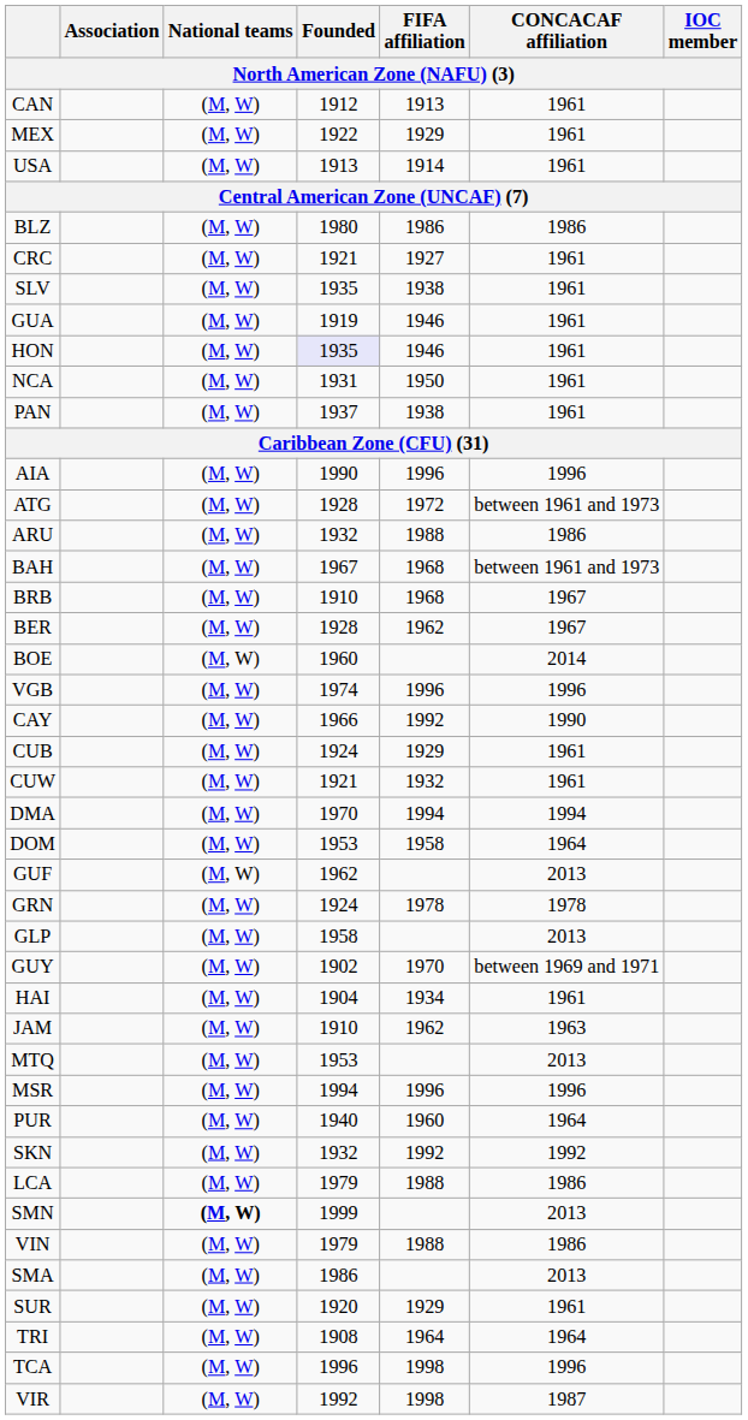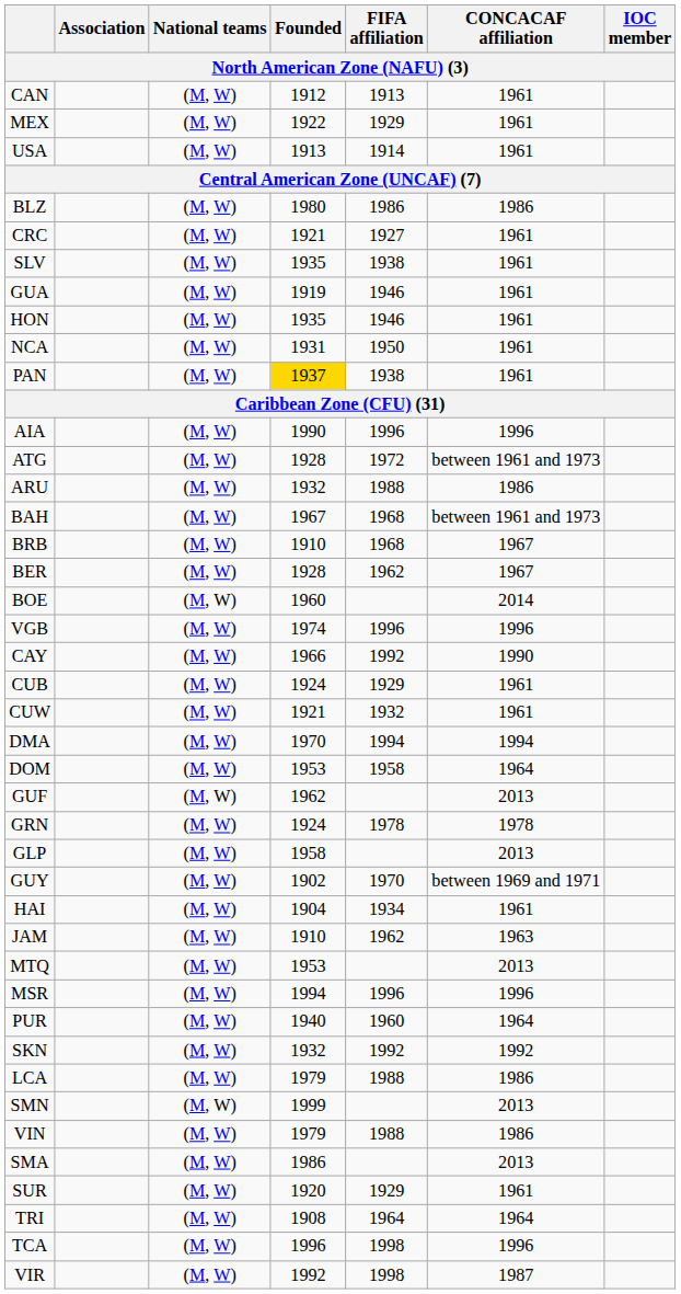HON | Founded: lavender background -> no background
PAN | Founded: no background -> gold background
SMN | National teams: bold -> normal
